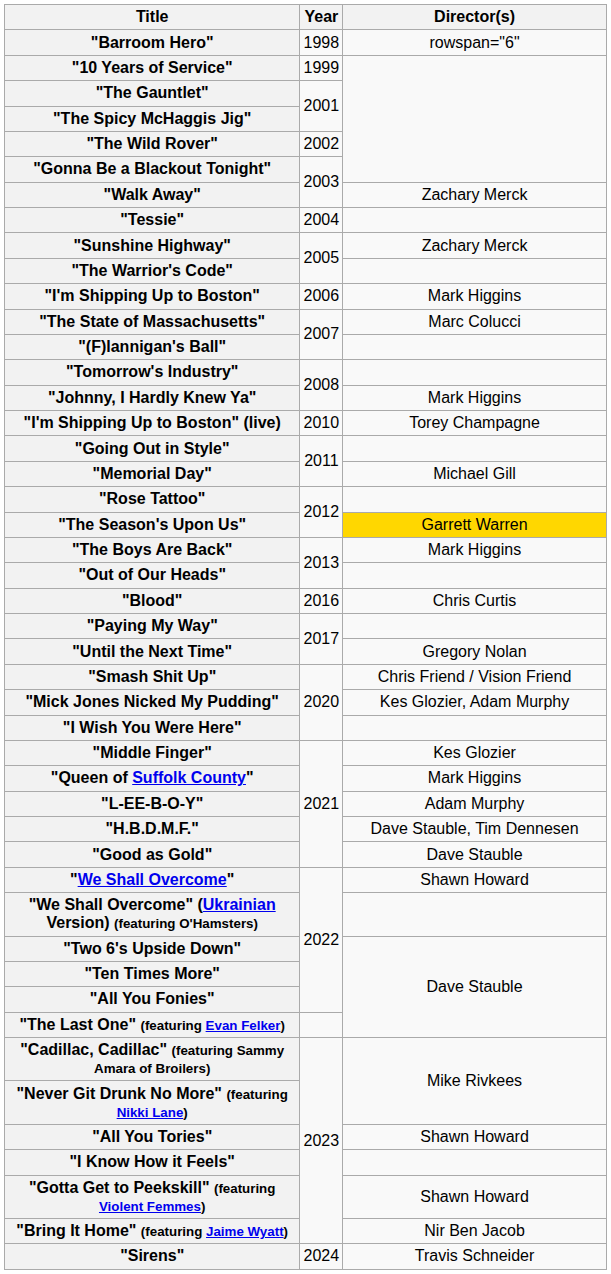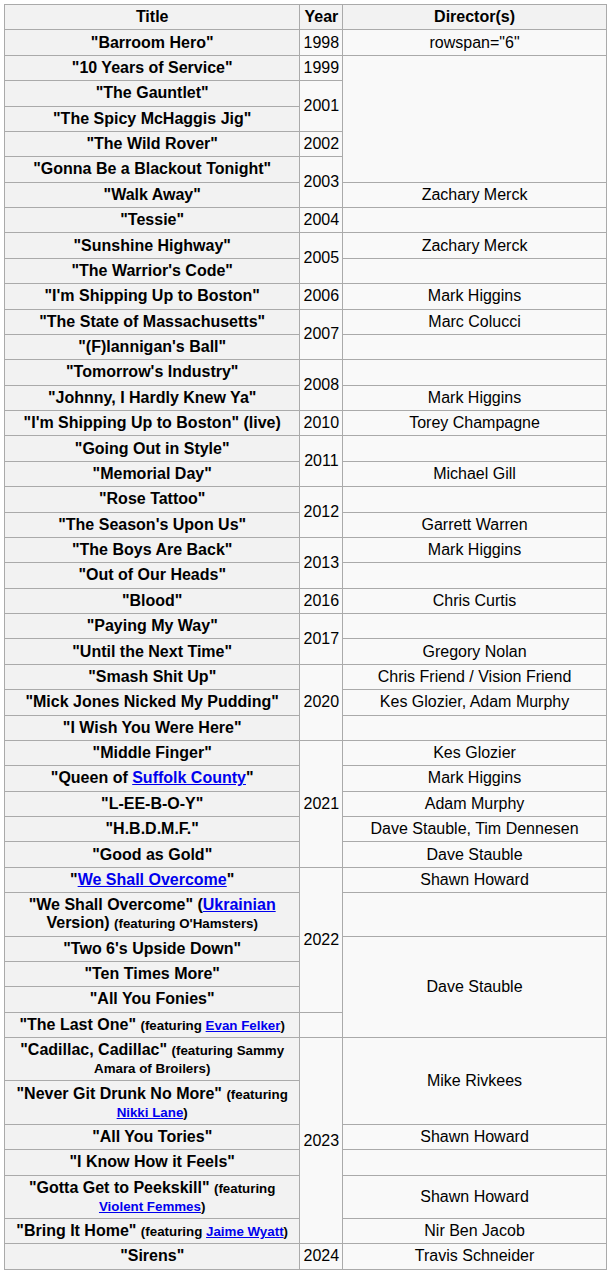"The Season's Upon Us" | Director(s): gold background -> no background
